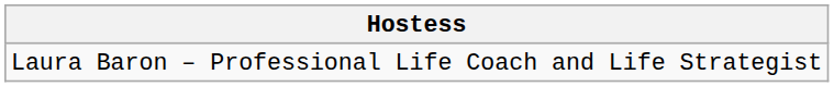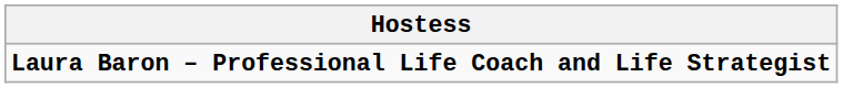row 2 | column 1: normal -> bold
